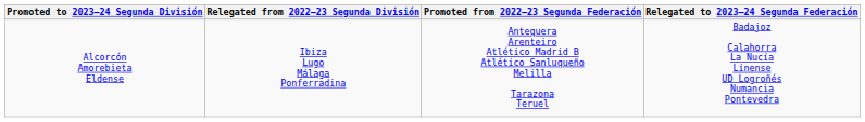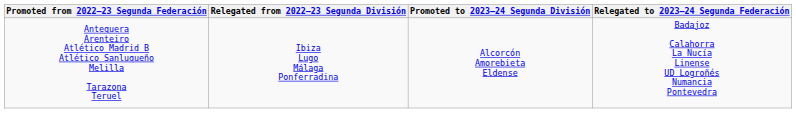columns swapped: Promoted from 2022–23 Segunda Federación <-> Promoted to 2023–24 Segunda División
